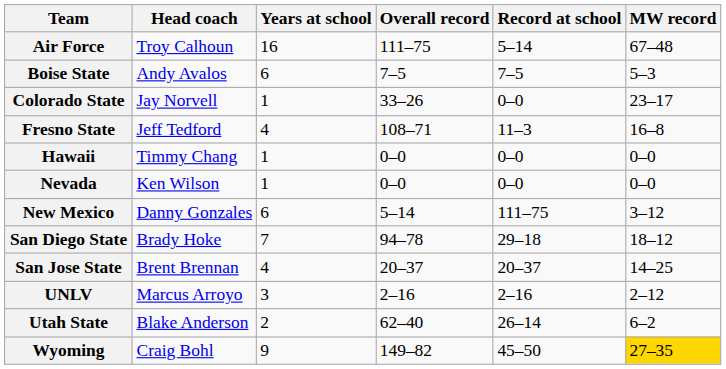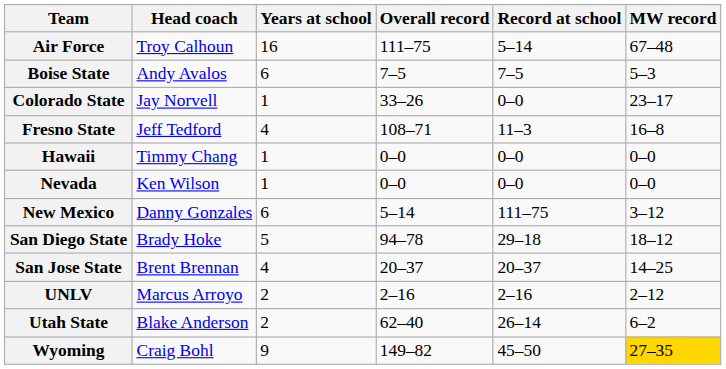San Diego State | Years at school: 7 -> 5
UNLV | Years at school: 3 -> 2
